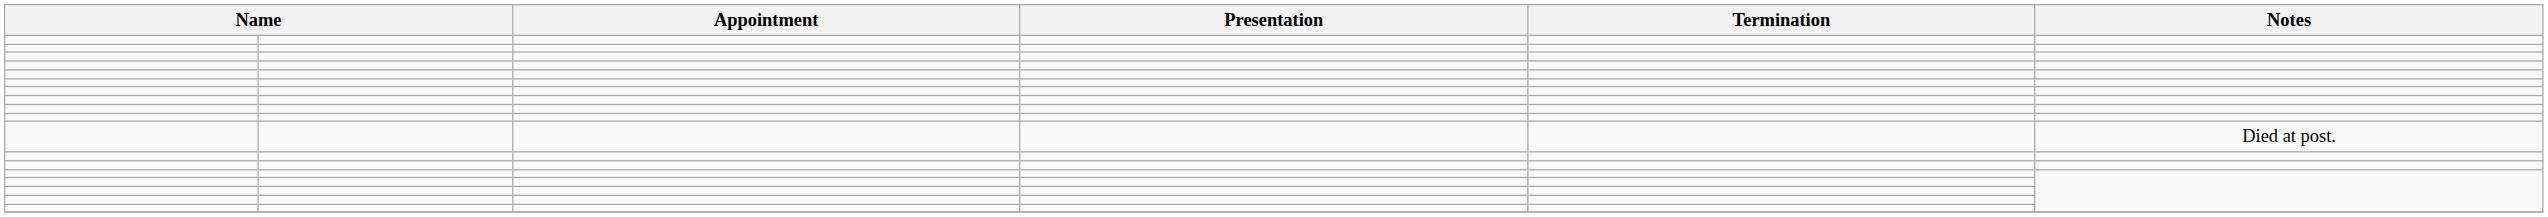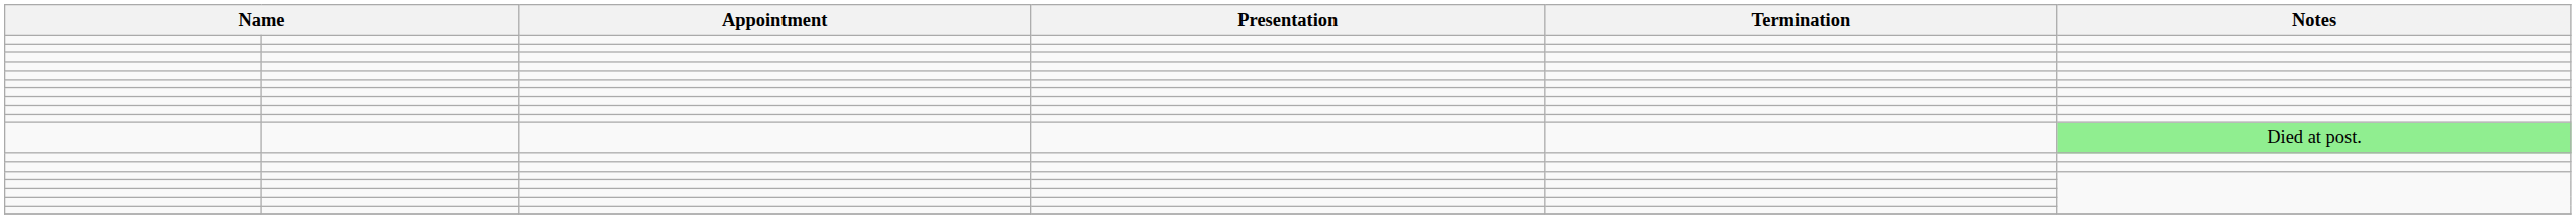row 12 | Notes: no background -> lightgreen background
